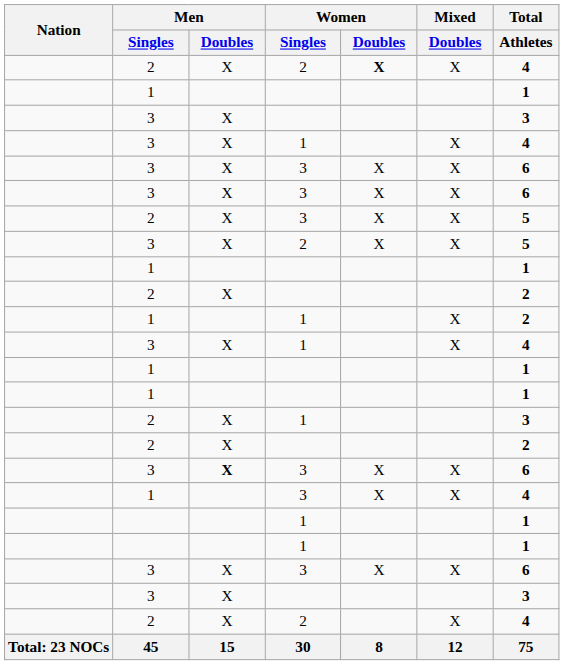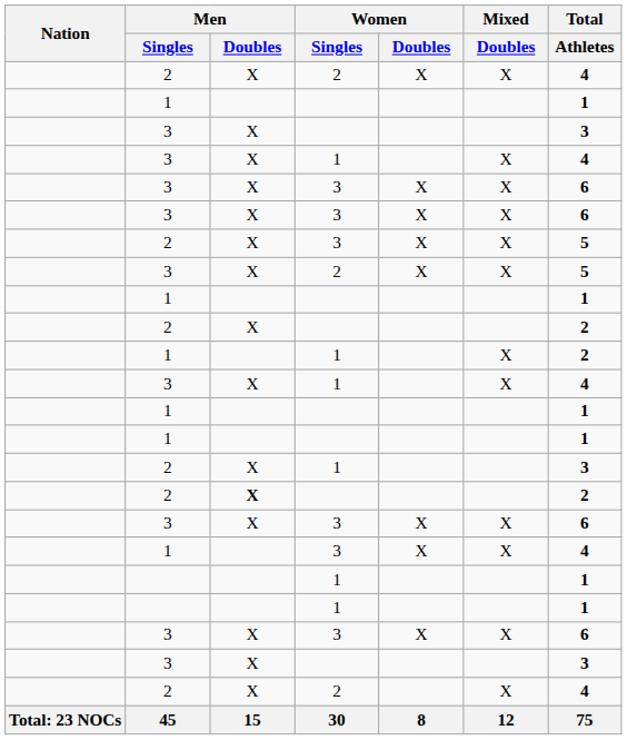row 3 | Women / Doubles: bold -> normal
row 18 | Men / Doubles: normal -> bold
row 19 | Men / Doubles: bold -> normal
